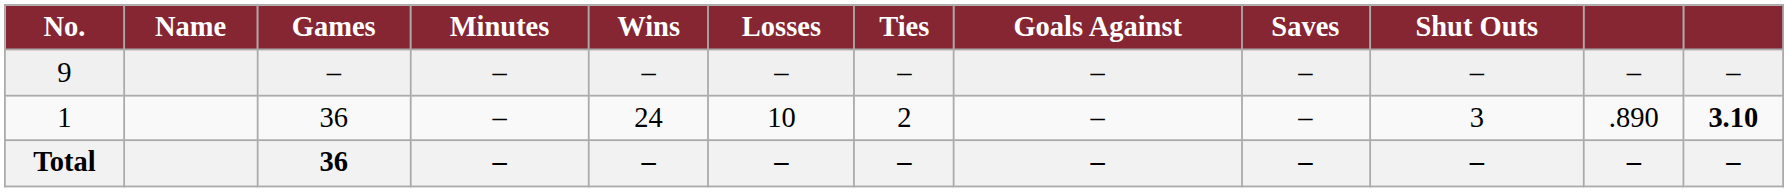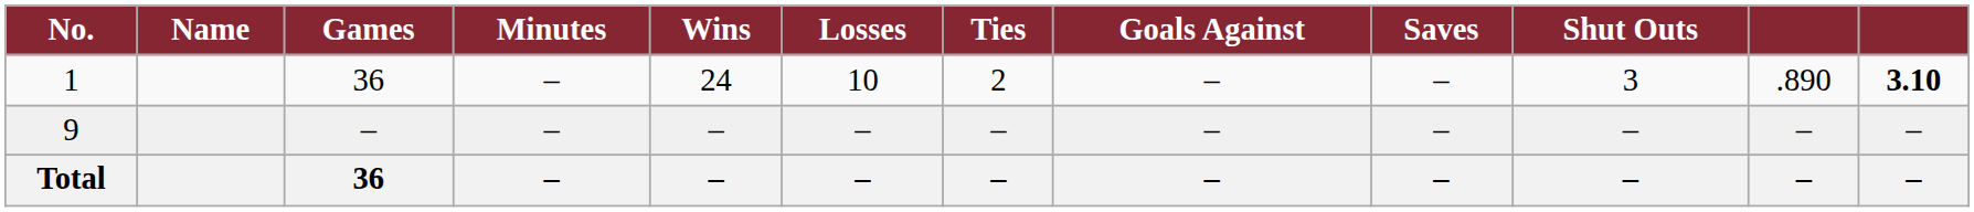rows swapped: 1 <-> 9
